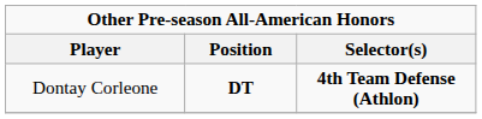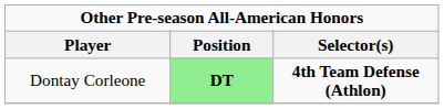Dontay Corleone | Position: no background -> lightgreen background
